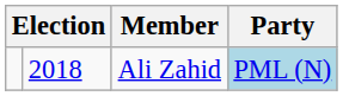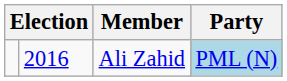Ali Zahid | column 2: 2018 -> 2016
